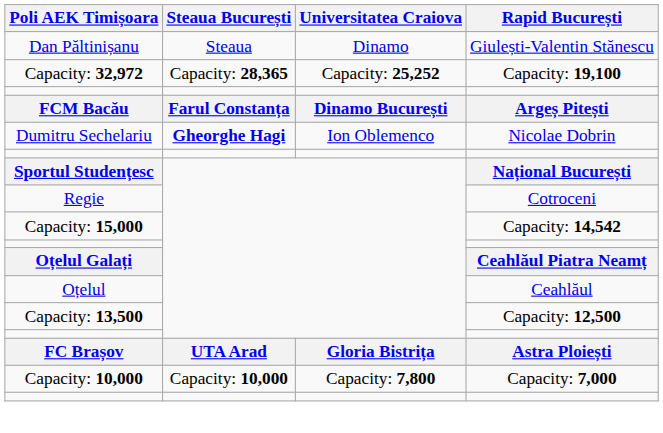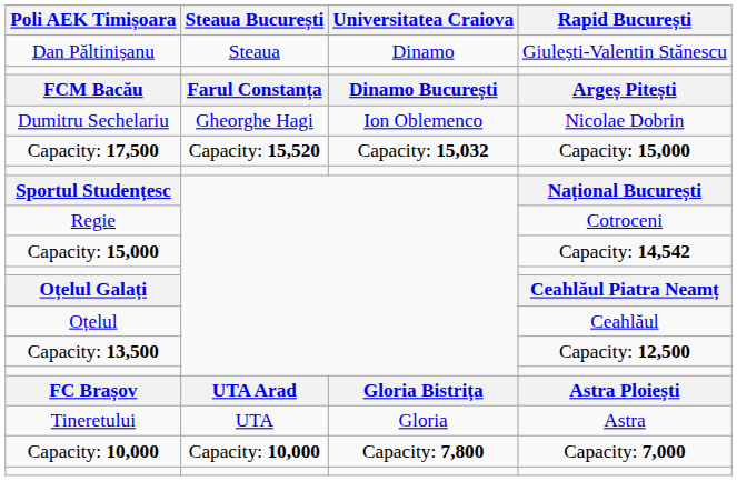- row: Capacity: 32,972 | Capacity: 28,365 | Capacity: 25,252 | Capacity: 19,100
Dumitru Sechelariu | Steaua București: bold -> normal
+ row: Capacity: 17,500 | Capacity: 15,520 | Capacity: 15,032 | Capacity: 15,000
+ row: Tineretului | UTA | Gloria | Astra
